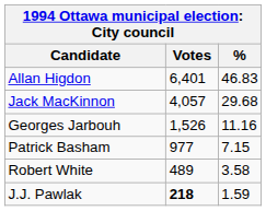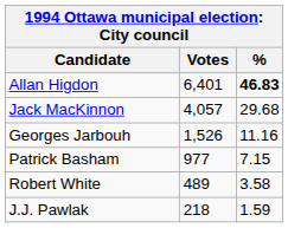Allan Higdon | %: normal -> bold
J.J. Pawlak | Votes: bold -> normal
